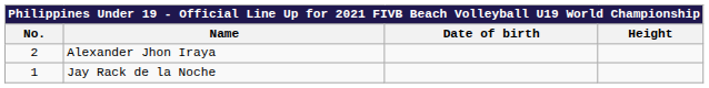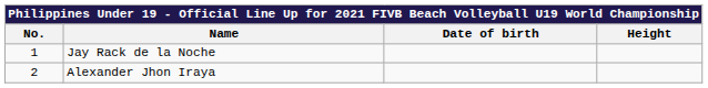rows swapped: Jay Rack de la Noche <-> Alexander Jhon Iraya
